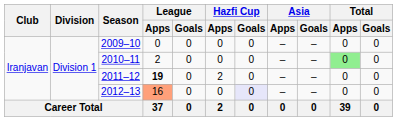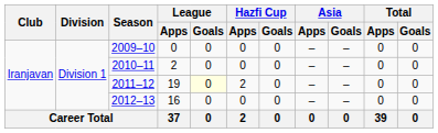2010–11 | Total / Apps: lightgreen background -> no background
2011–12 | League / Apps: bold -> normal
2011–12 | League / Goals: no background -> lightyellow background
2012–13 | League / Apps: lightsalmon background -> no background
2012–13 | Hazfi Cup / Goals: lavender background -> no background
